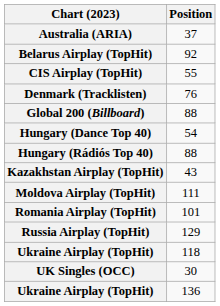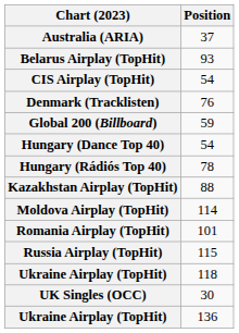row 3 | Position: 92 -> 93
row 4 | Position: 55 -> 54
row 6 | Position: 88 -> 59
row 8 | Position: 88 -> 78
row 9 | Position: 43 -> 88
row 10 | Position: 111 -> 114
row 12 | Position: 129 -> 115
